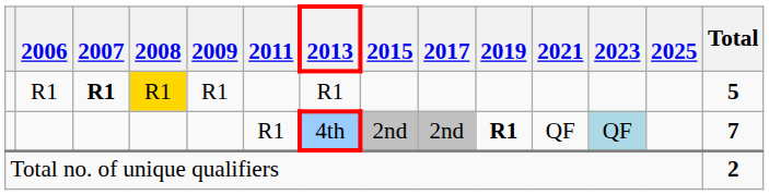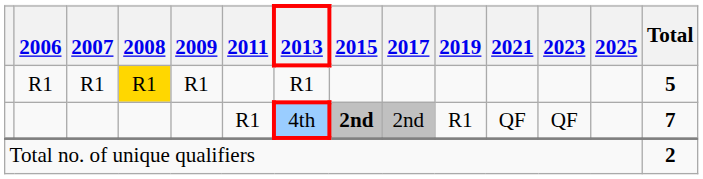row 2 | 2007: bold -> normal
row 3 | 2015: normal -> bold
row 3 | 2019: bold -> normal
row 3 | 2023: lightblue background -> no background
